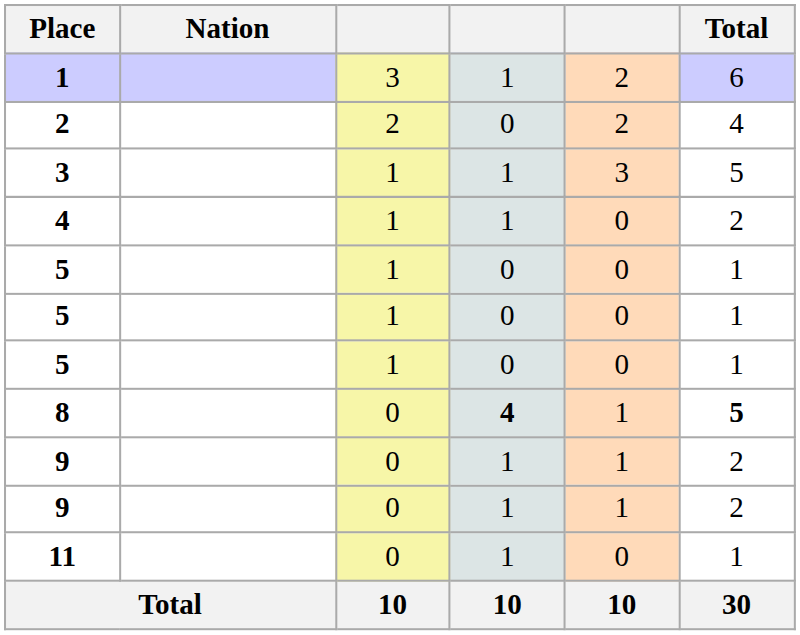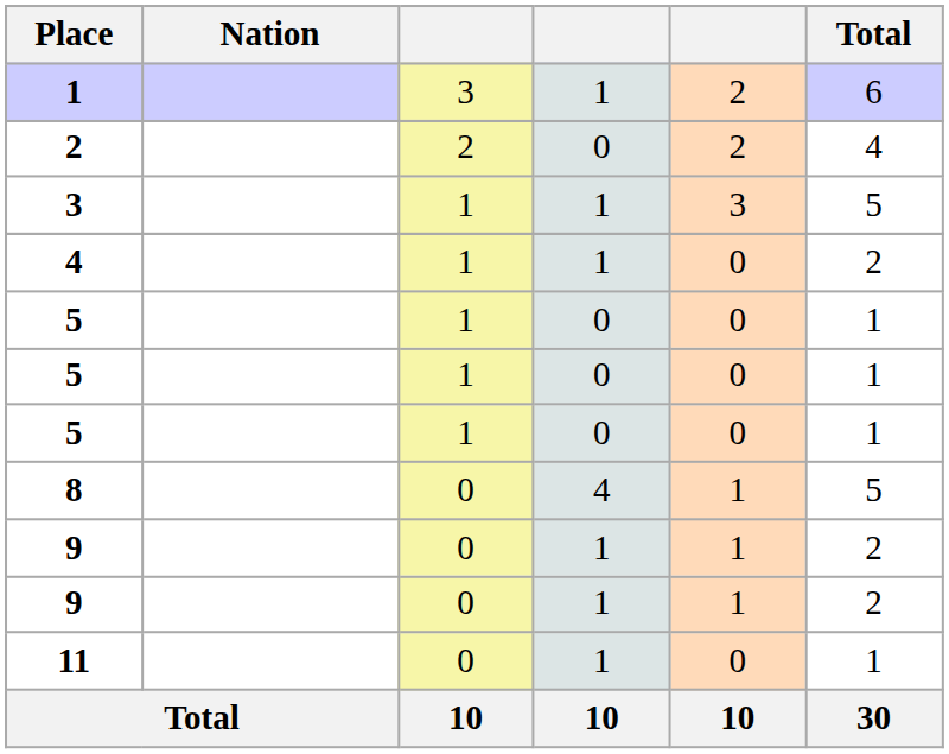8 | column 4: bold -> normal
8 | Total: bold -> normal
